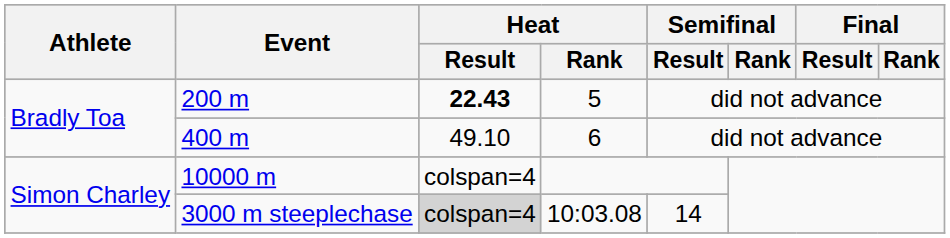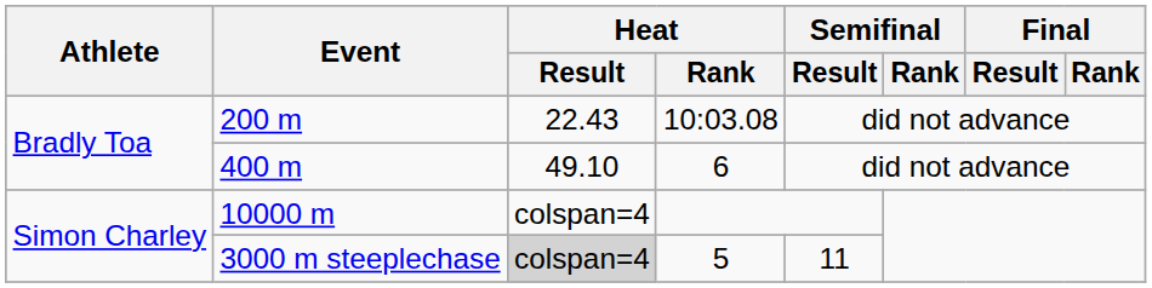200 m | Heat / Result: bold -> normal
200 m | Heat / Rank: 5 -> 10:03.08
3000 m steeplechase | Heat / Rank: 10:03.08 -> 5
3000 m steeplechase | Semifinal / Result: 14 -> 11
